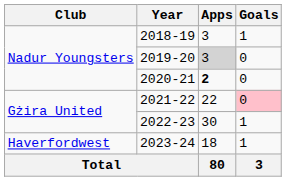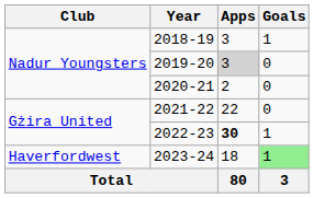2020-21 | Apps: bold -> normal
2021-22 | Goals: pink background -> no background
2022-23 | Apps: normal -> bold
2023-24 | Goals: no background -> lightgreen background
